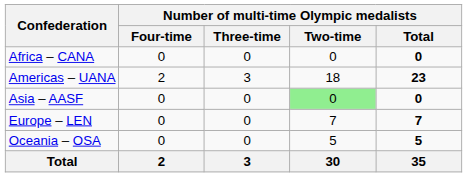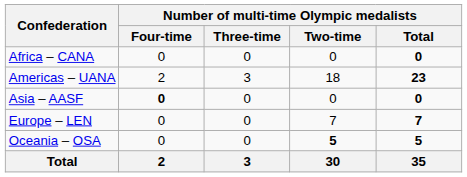Asia – AASF | Number of multi-time Olympic medalists / Four-time: normal -> bold
Asia – AASF | Number of multi-time Olympic medalists / Two-time: lightgreen background -> no background
Oceania – OSA | Number of multi-time Olympic medalists / Two-time: normal -> bold
